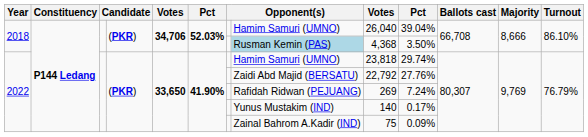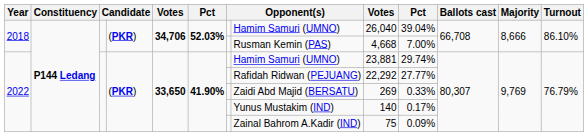row 3 | column 8: lightblue background -> no background
row 3 | column 9: 4,368 -> 4,668
row 3 | column 10: 3.50% -> 7.00%
row 4 | column 9: 23,818 -> 23,881
row 5 | column 8: Zaidi Abd Majid (BERSATU) -> Rafidah Ridwan (PEJUANG)
row 5 | column 9: 22,792 -> 22,292
row 5 | column 10: 27.76% -> 27.77%
row 6 | column 8: Rafidah Ridwan (PEJUANG) -> Zaidi Abd Majid (BERSATU)
row 6 | column 10: 7.24% -> 0.33%
